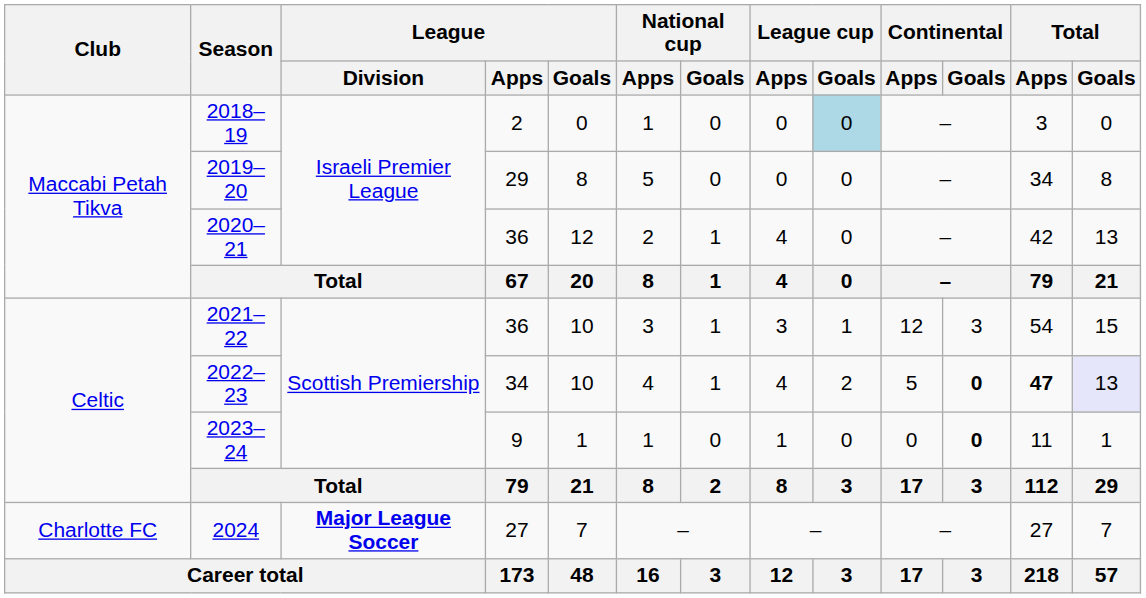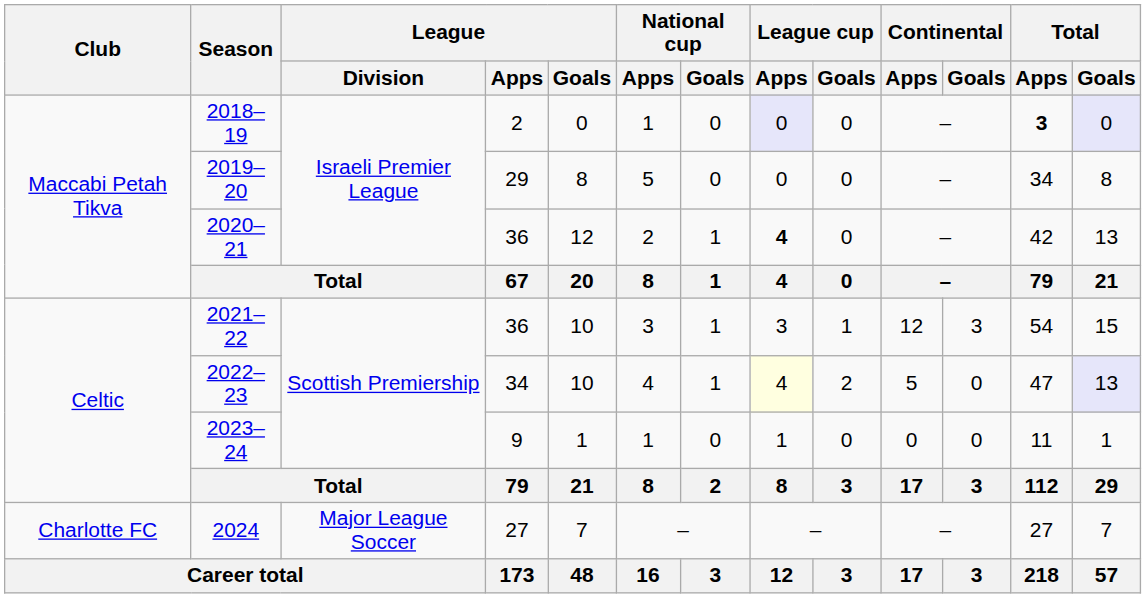2018–19 | League cup / Apps: no background -> lavender background
2018–19 | League cup / Goals: lightblue background -> no background
2018–19 | Total / Apps: normal -> bold
2018–19 | Total / Goals: no background -> lavender background
2020–21 | League cup / Apps: normal -> bold
2022–23 | League cup / Apps: no background -> lightyellow background
2022–23 | Continental / Goals: bold -> normal
2022–23 | Total / Apps: bold -> normal
2023–24 | Continental / Goals: bold -> normal
2024 | League / Division: bold -> normal
